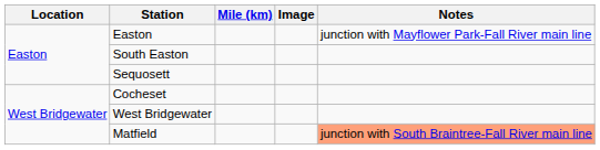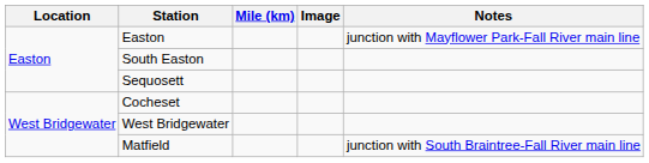Matfield | Notes: lightsalmon background -> no background
